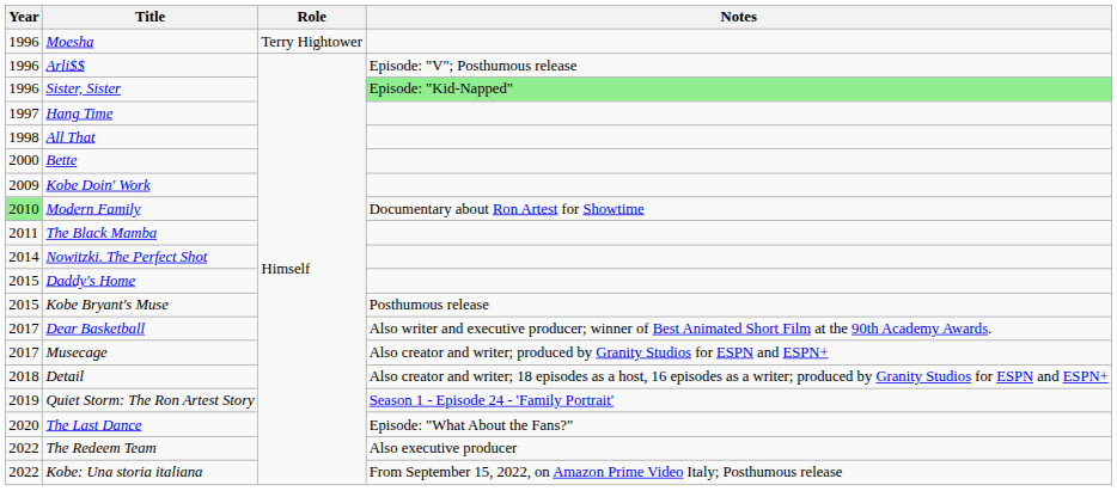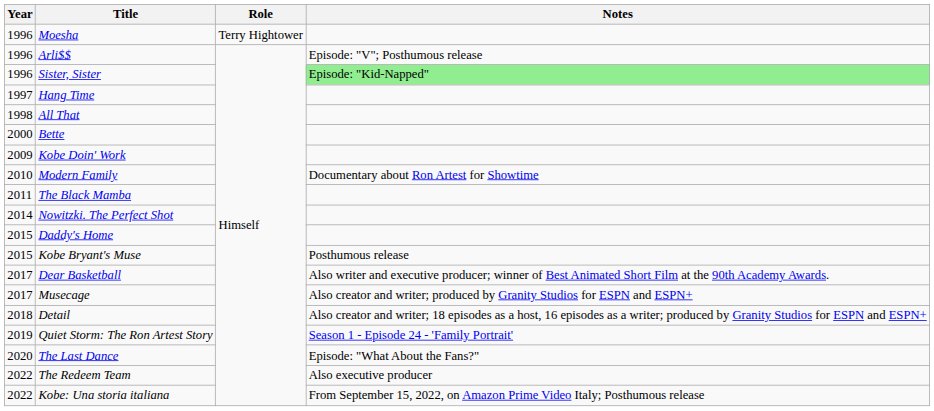Modern Family | Year: lightgreen background -> no background
